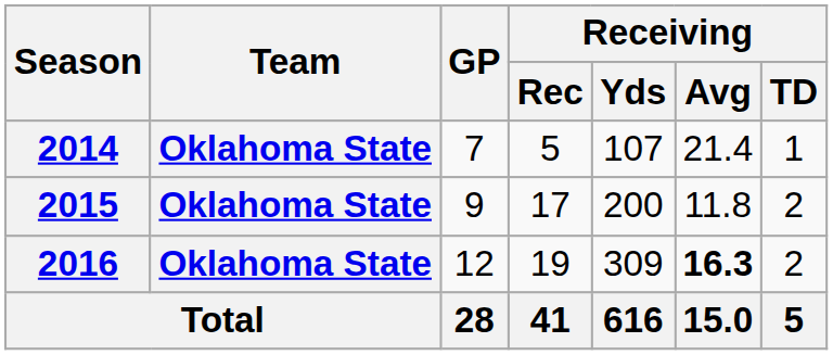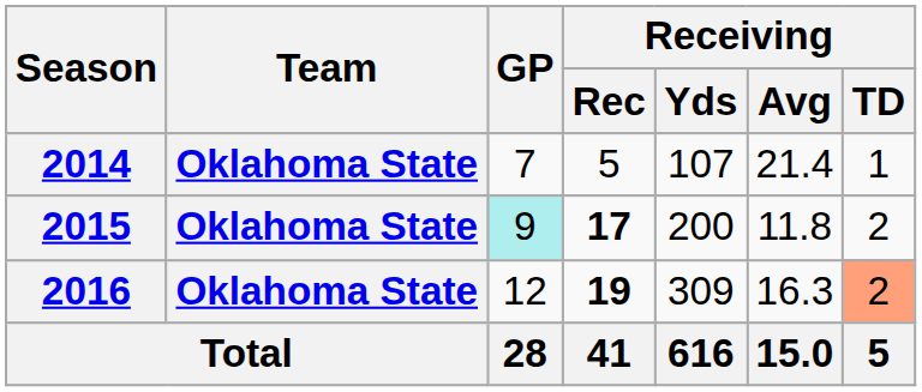2015 | GP: no background -> paleturquoise background
2015 | Receiving / Rec: normal -> bold
2016 | Receiving / Rec: normal -> bold
2016 | Receiving / Avg: bold -> normal
2016 | Receiving / TD: no background -> lightsalmon background
